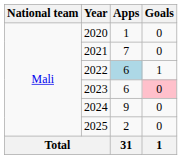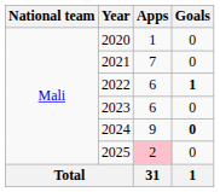2022 | Apps: lightblue background -> no background
2022 | Goals: normal -> bold
2023 | Goals: pink background -> no background
2024 | Goals: normal -> bold
2025 | Apps: no background -> pink background
